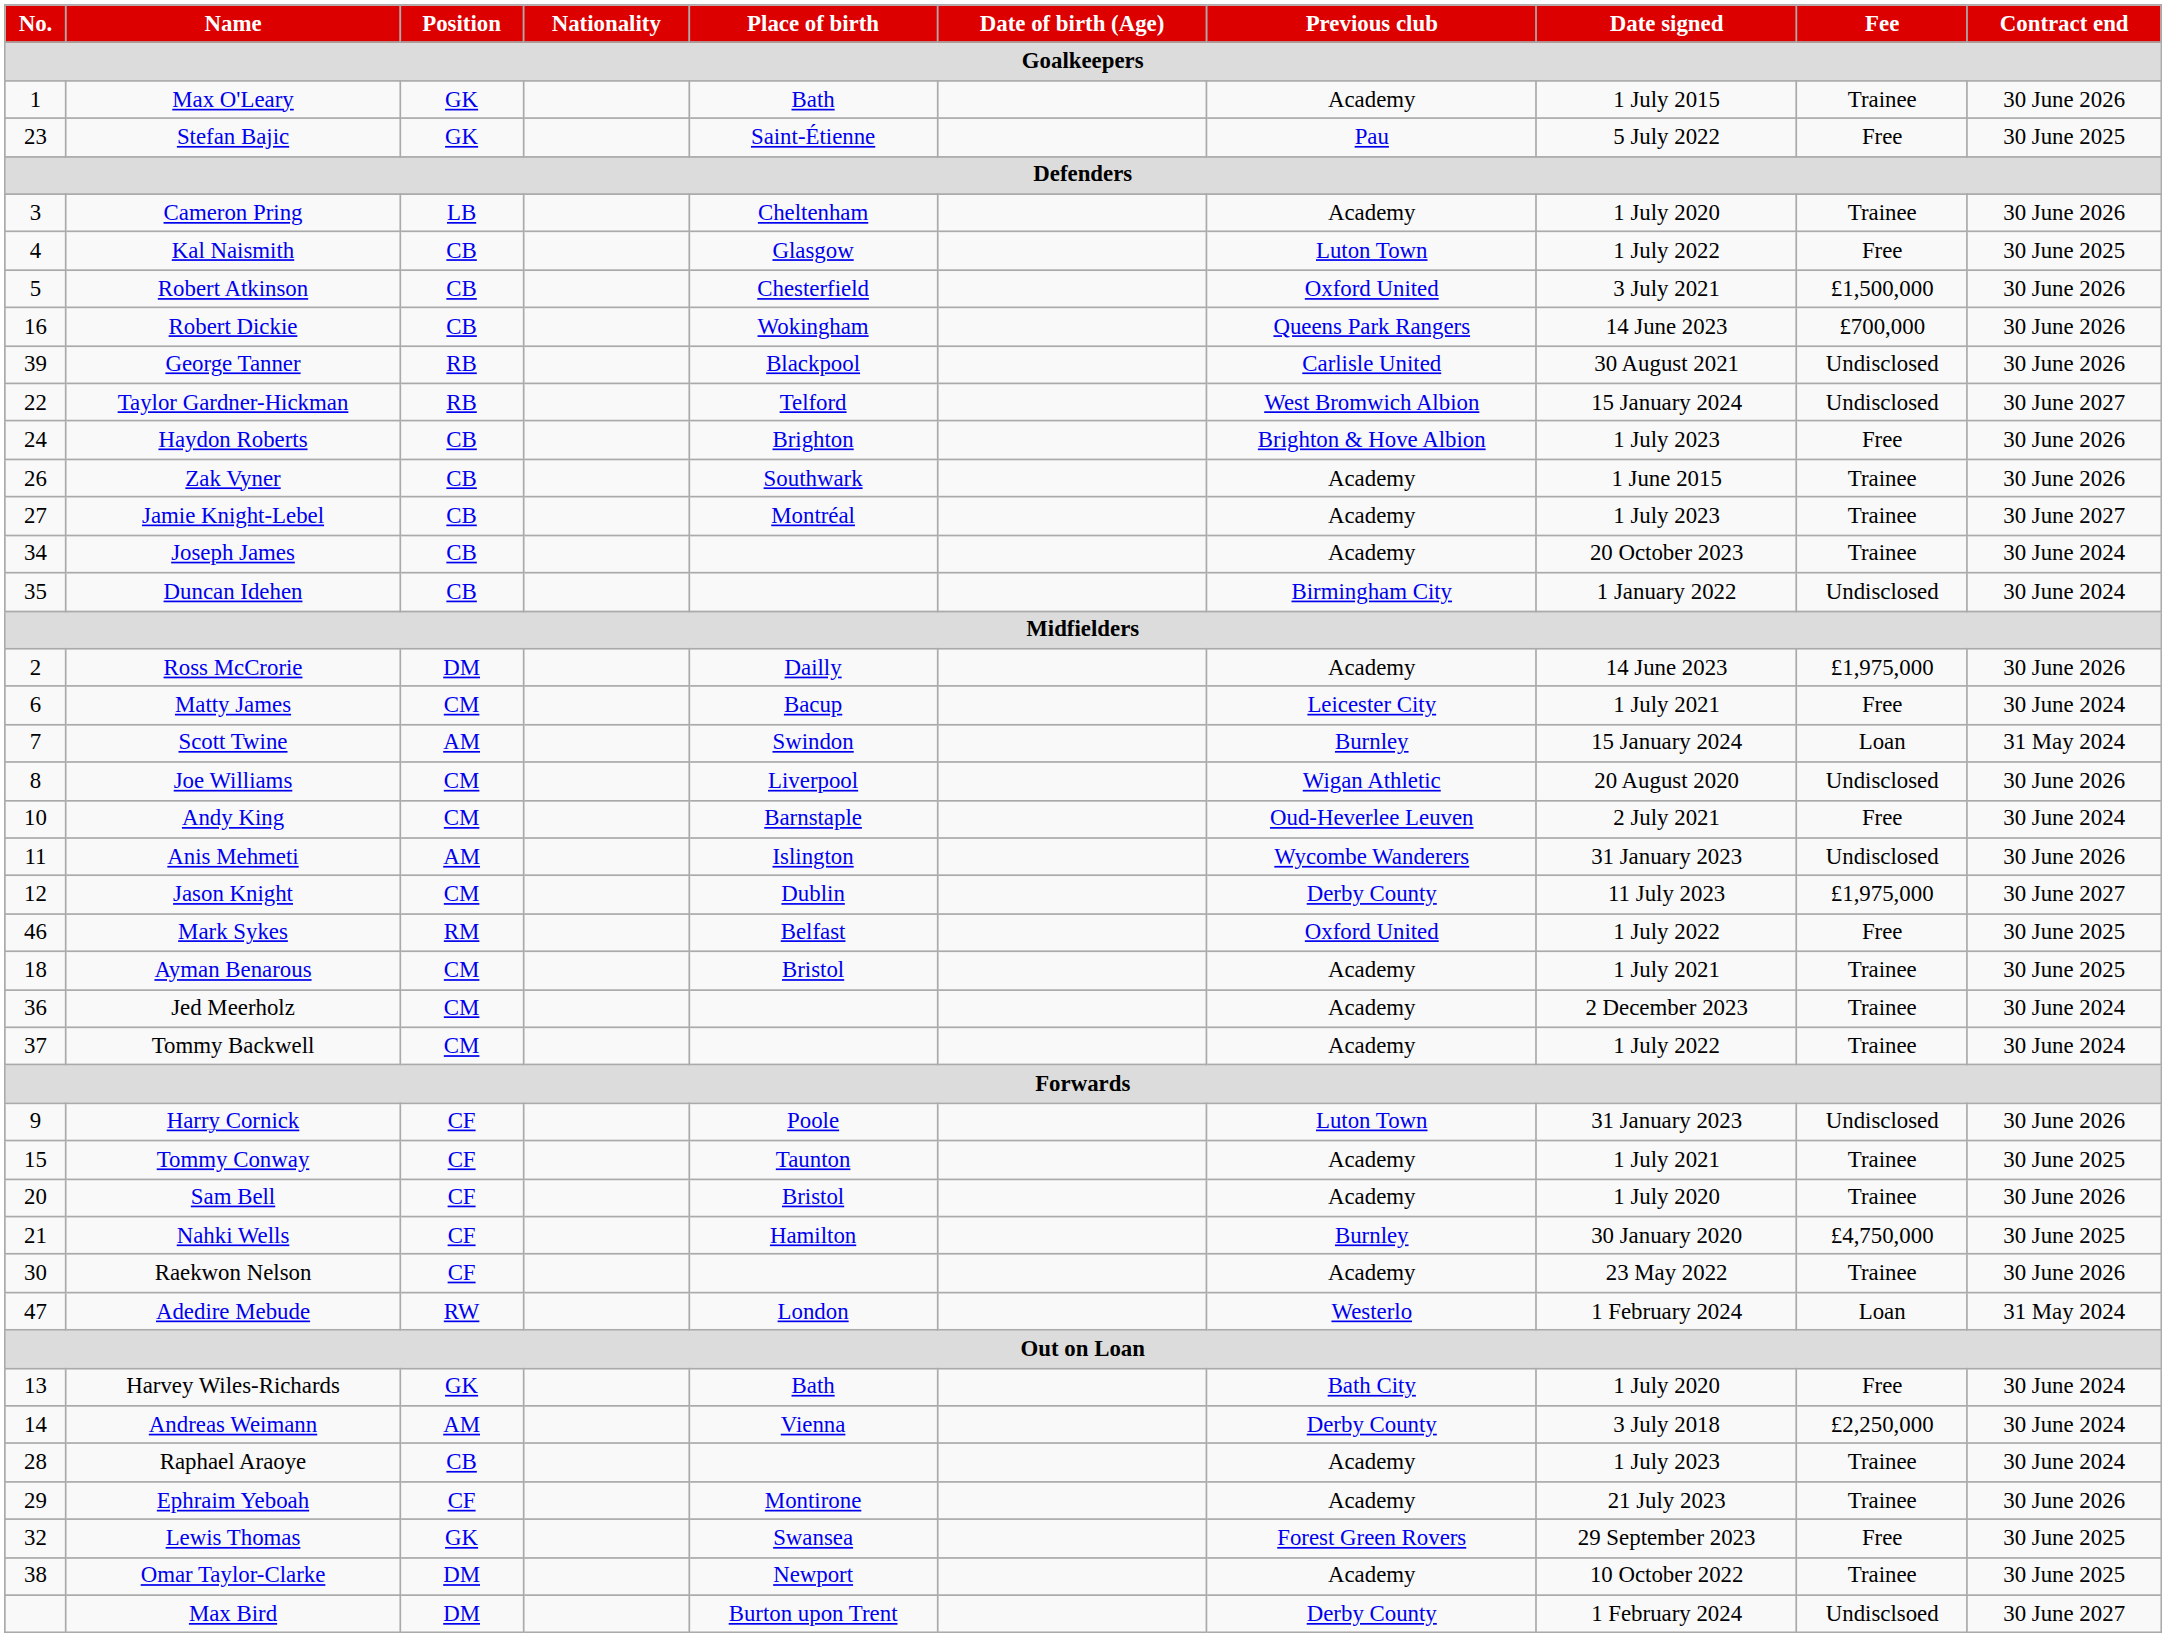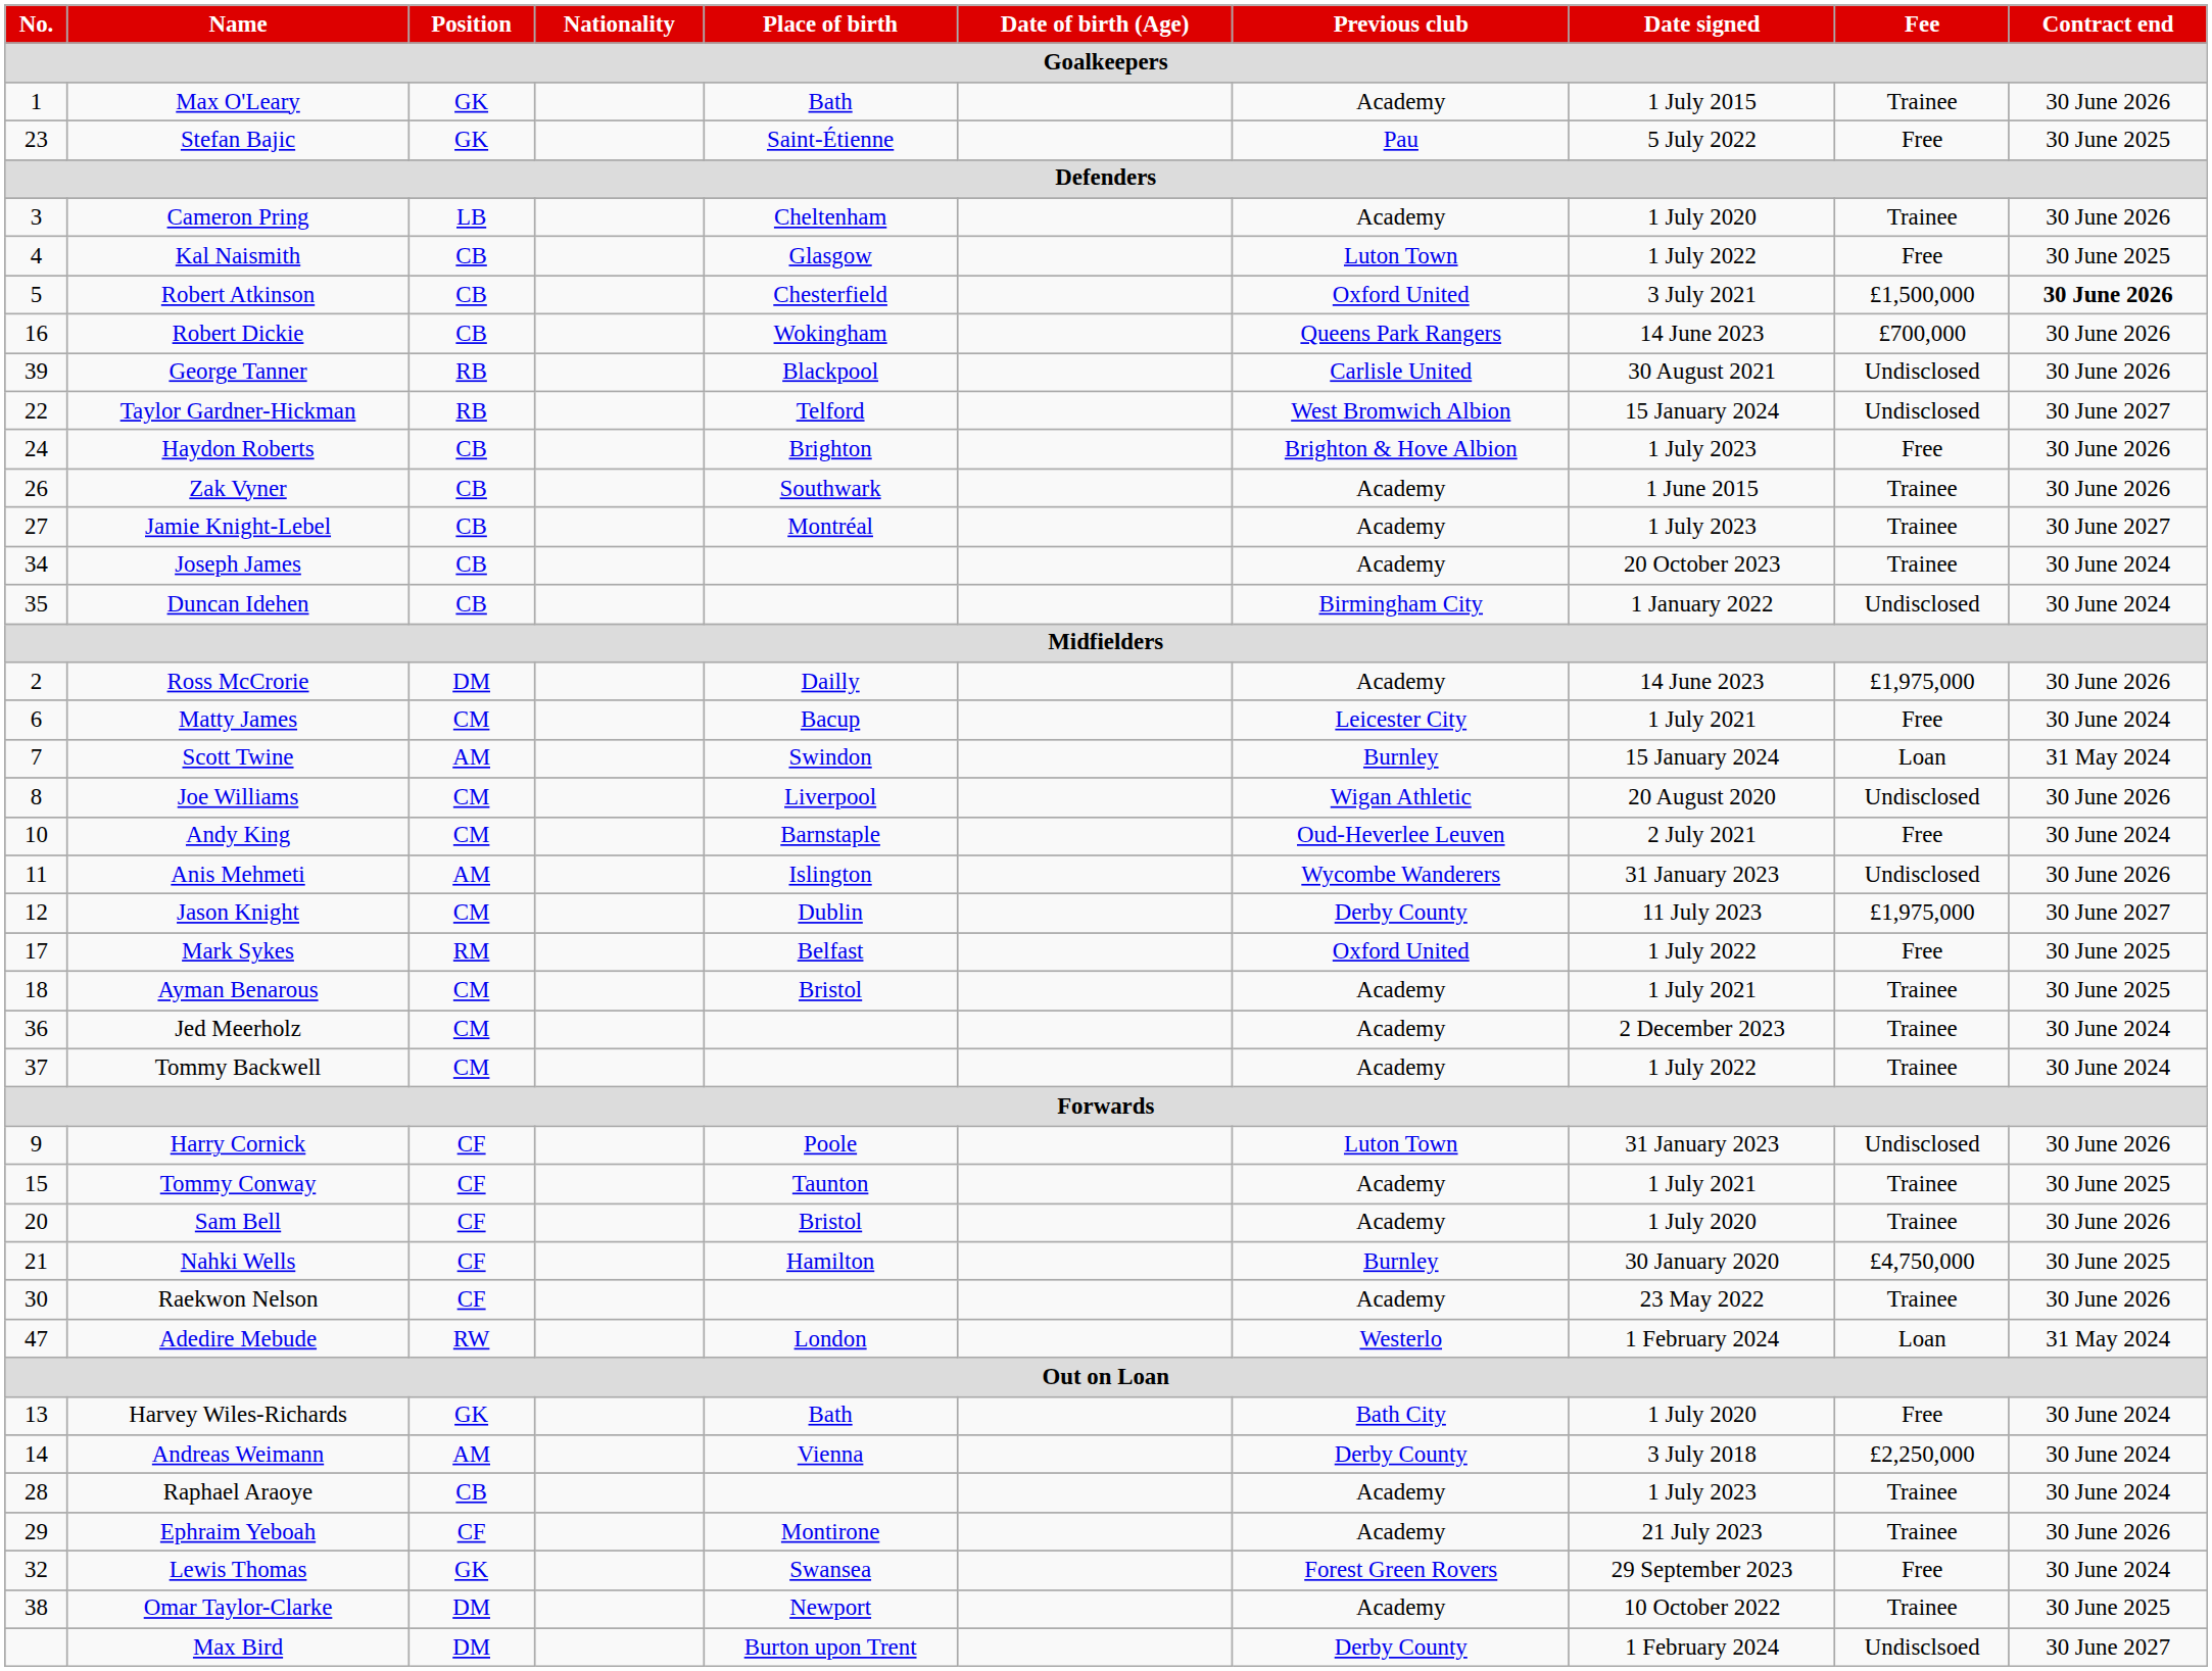Robert Atkinson | Contract end: normal -> bold
Mark Sykes | No.: 46 -> 17
Lewis Thomas | Contract end: 30 June 2025 -> 30 June 2024
